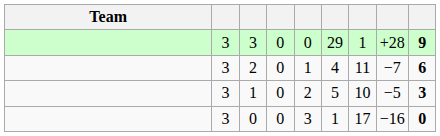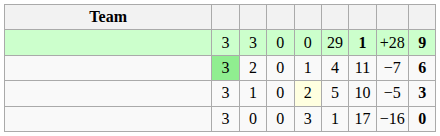row 2 | column 7: normal -> bold
row 3 | column 2: no background -> lightgreen background
row 4 | column 5: no background -> lightyellow background
